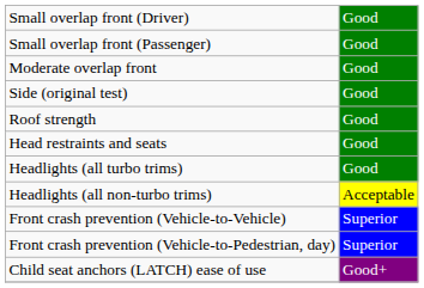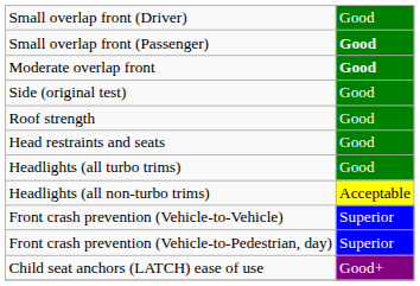Small overlap front (Passenger) | column 2: normal -> bold
Moderate overlap front | column 2: normal -> bold
